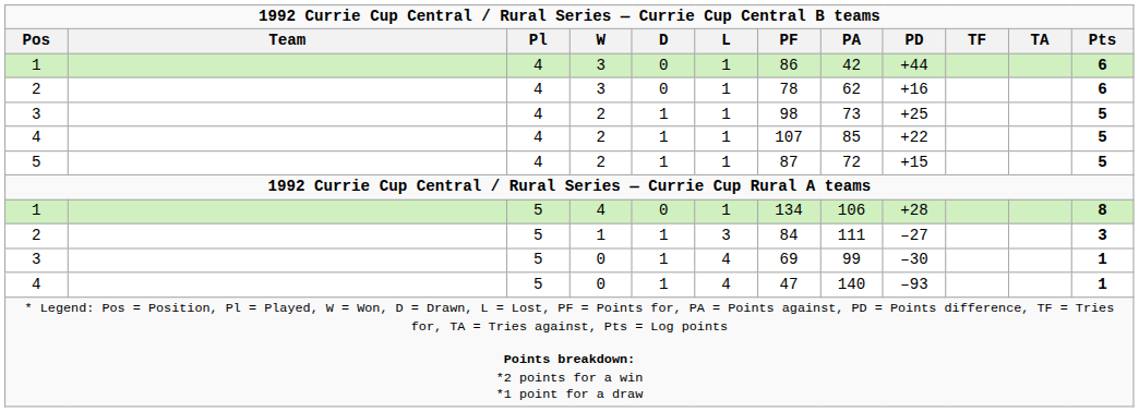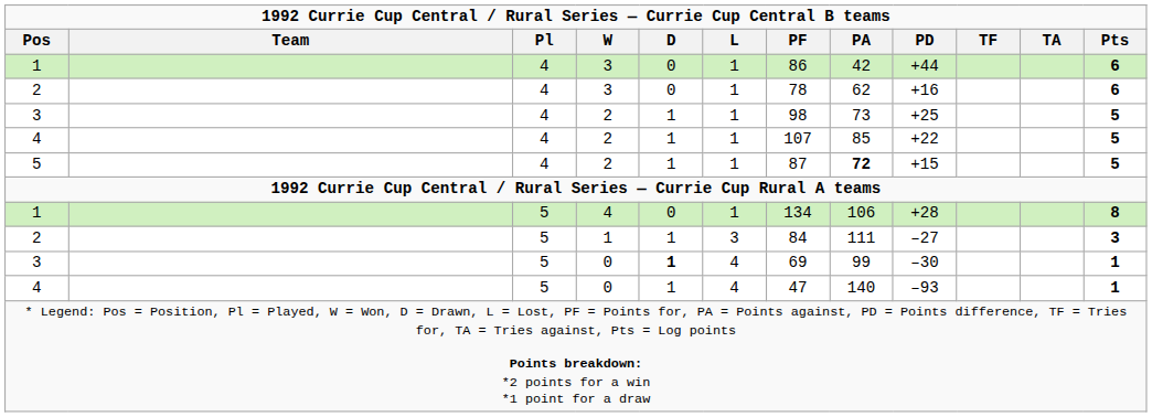row 7 | PA: normal -> bold
row 11 | D: normal -> bold
